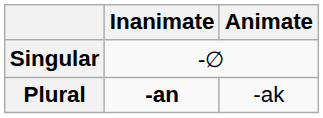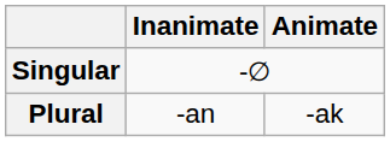Plural | Inanimate: bold -> normal
